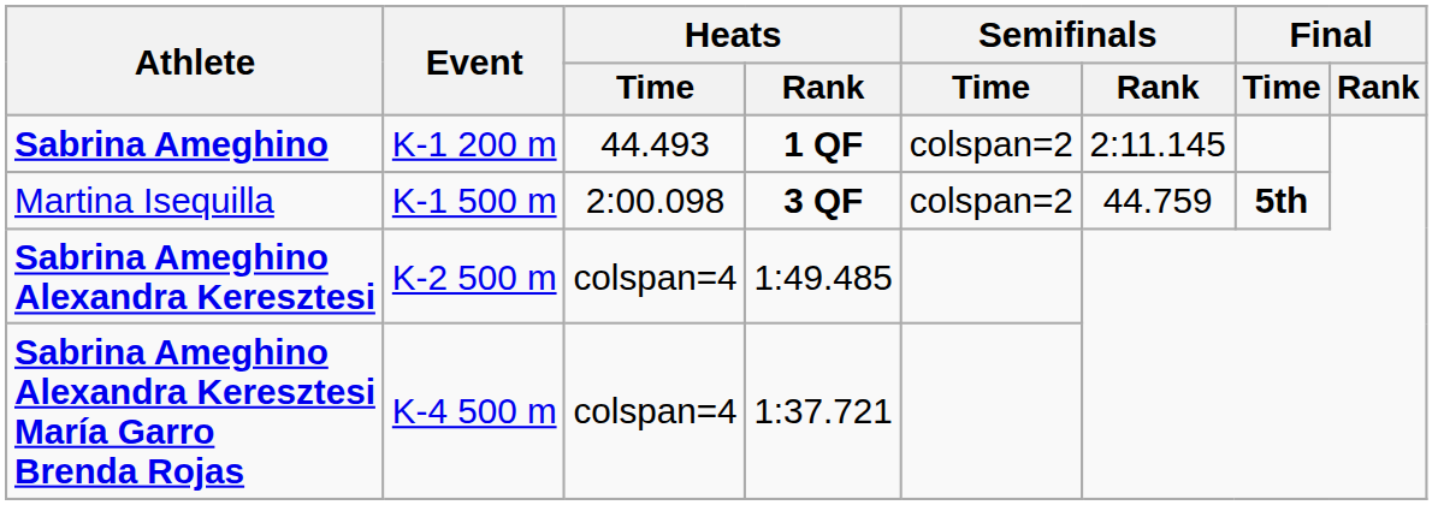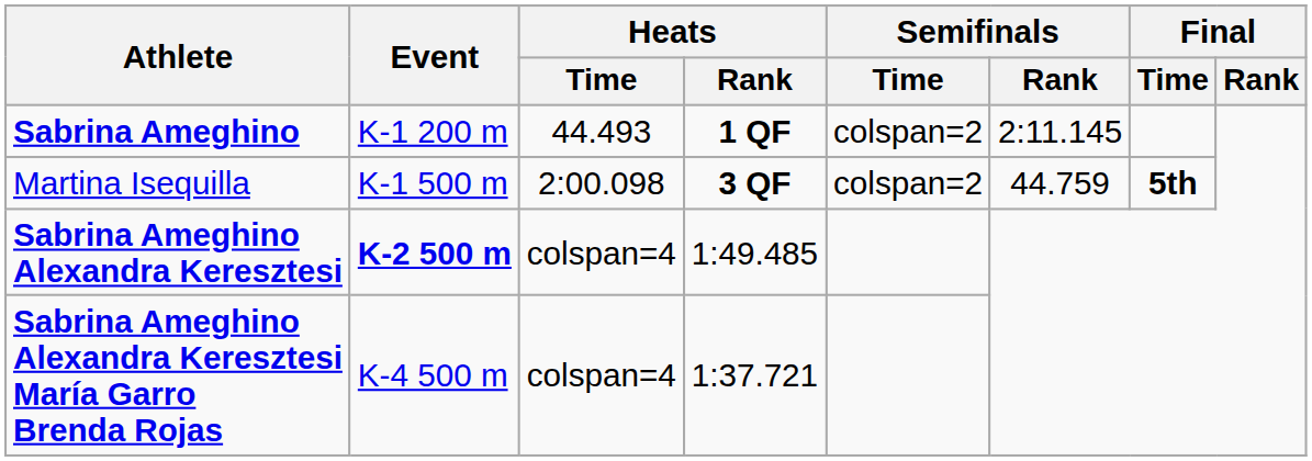Sabrina Ameghino Alexandra Keresztesi | Event: normal -> bold
